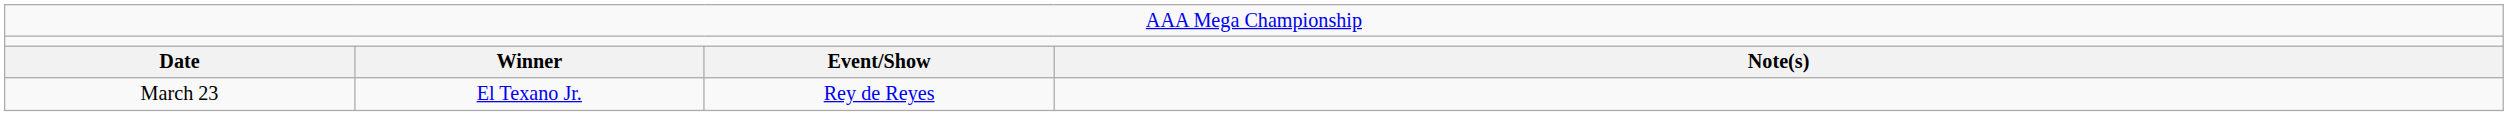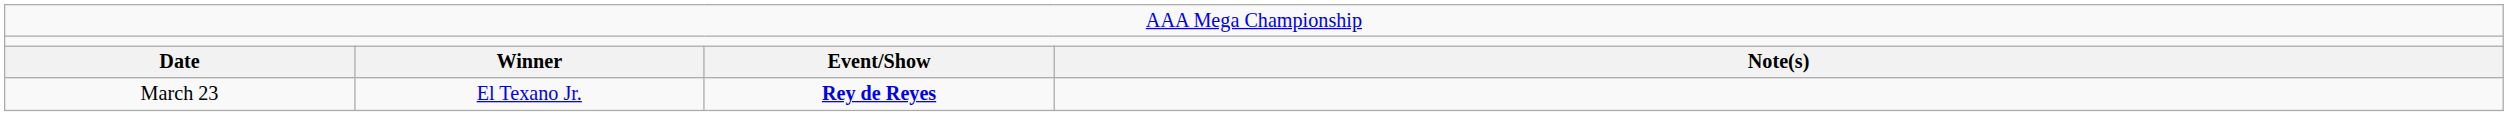March 23 | column 3: normal -> bold
